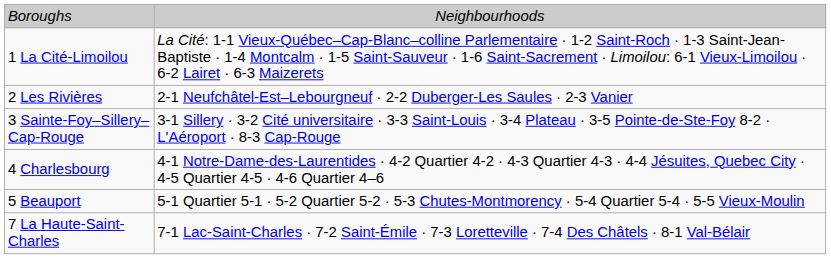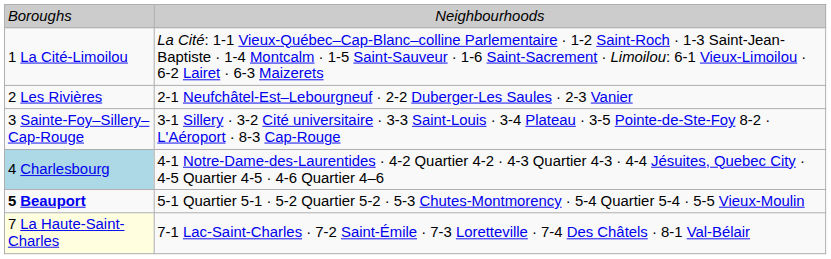4 Charlesbourg | column 1: no background -> lightblue background
5 Beauport | column 1: normal -> bold
7 La Haute-Saint-Charles | column 1: no background -> lightyellow background
